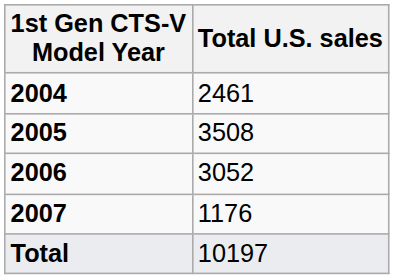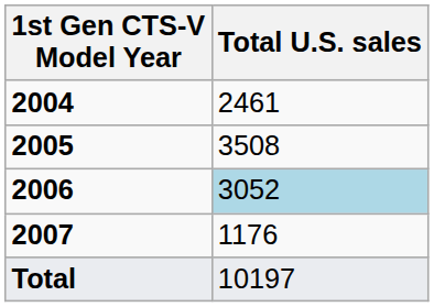2006 | Total U.S. sales: no background -> lightblue background
